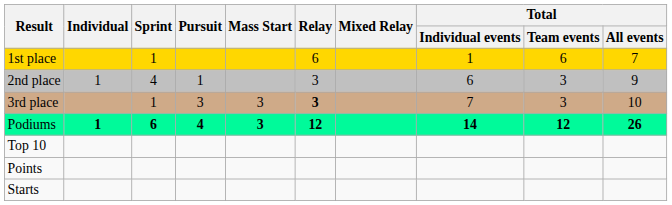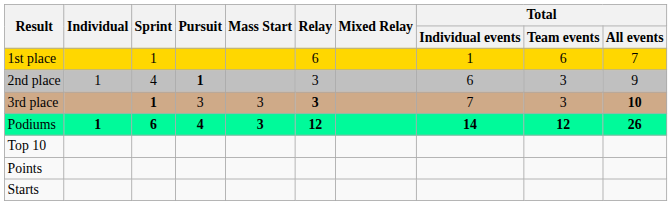2nd place | Pursuit: normal -> bold
3rd place | Sprint: normal -> bold
3rd place | Total / All events: normal -> bold
